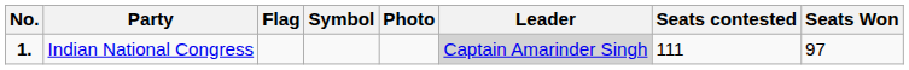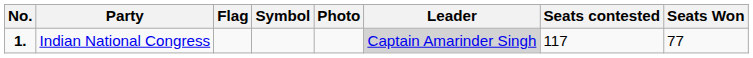Indian National Congress | Seats contested: 111 -> 117
Indian National Congress | Seats Won: 97 -> 77
